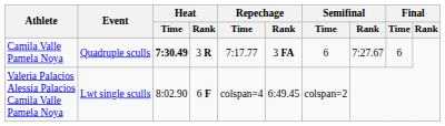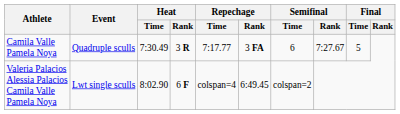Camila Valle Pamela Noya | Heat / Time: bold -> normal
Camila Valle Pamela Noya | Final / Time: 6 -> 5
